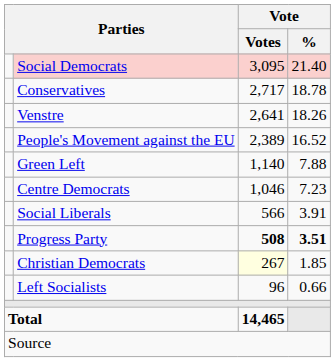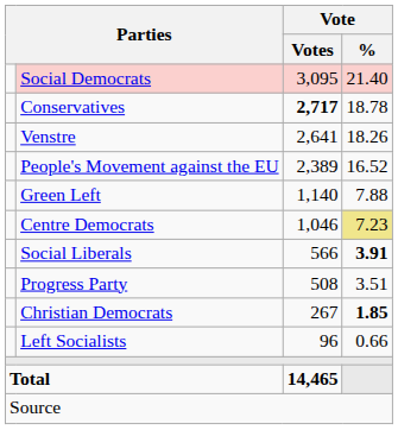Conservatives | Vote / Votes: normal -> bold
Centre Democrats | Vote / %: no background -> khaki background
Social Liberals | Vote / %: normal -> bold
Progress Party | Vote / Votes: bold -> normal
Progress Party | Vote / %: bold -> normal
Christian Democrats | Vote / Votes: lightyellow background -> no background
Christian Democrats | Vote / %: normal -> bold
